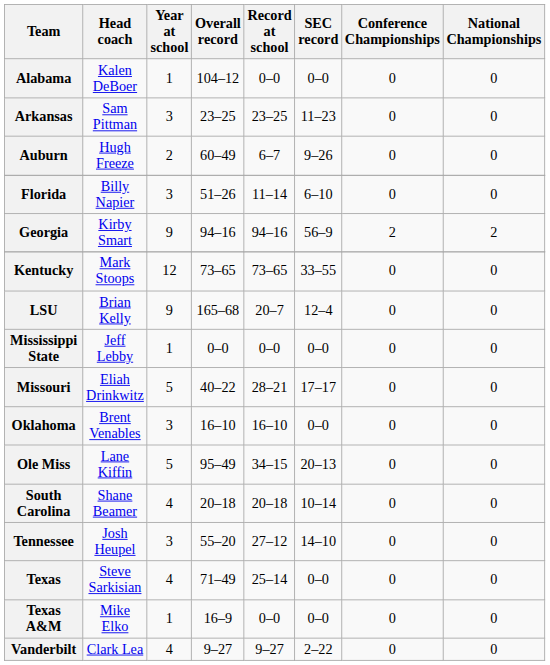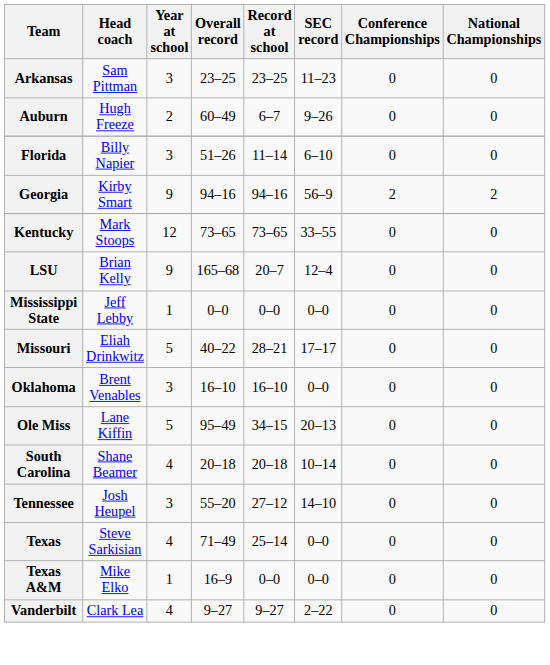- row: Alabama | Kalen DeBoer | 1 | 104–12 | 0–0 | 0–0 | 0 | 0
